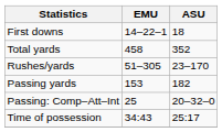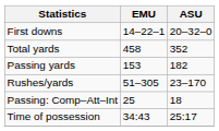First downs | ASU: 18 -> 20–32–0
rows swapped: Rushes/yards <-> Passing yards
Passing: Comp–Att–Int | ASU: 20–32–0 -> 18
